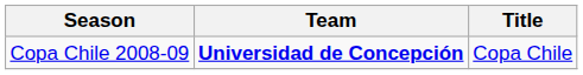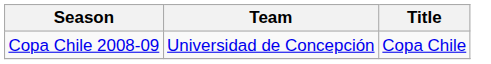Copa Chile 2008-09 | Team: bold -> normal
